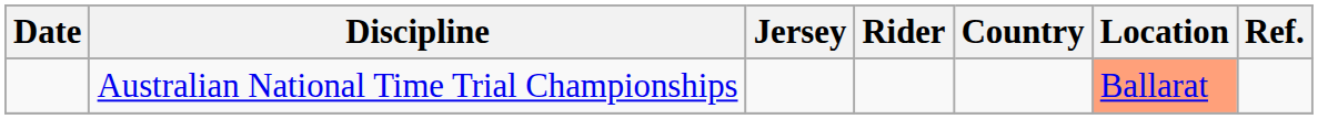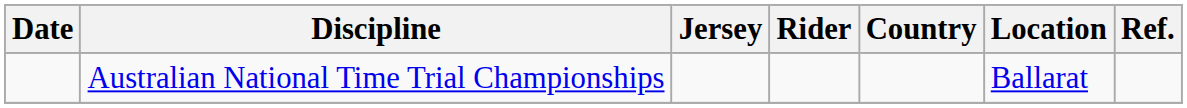Australian National Time Trial Championships | Location: lightsalmon background -> no background
